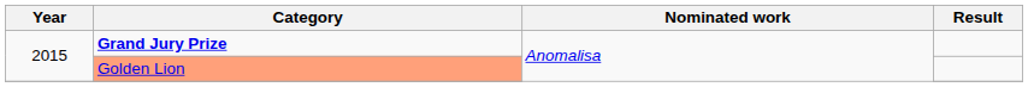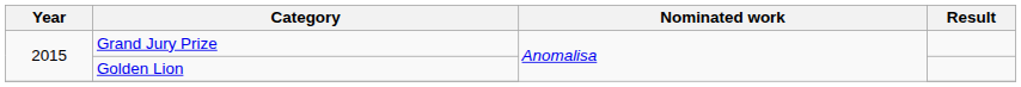Grand Jury Prize | Category: bold -> normal
Golden Lion | Category: lightsalmon background -> no background
